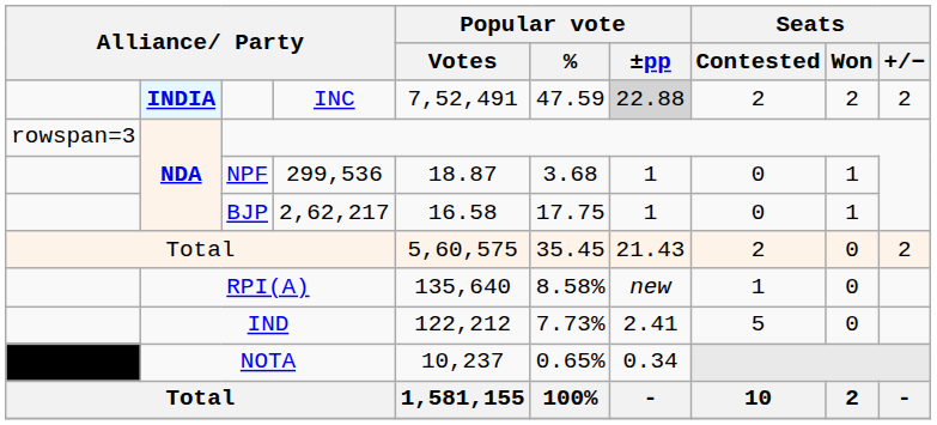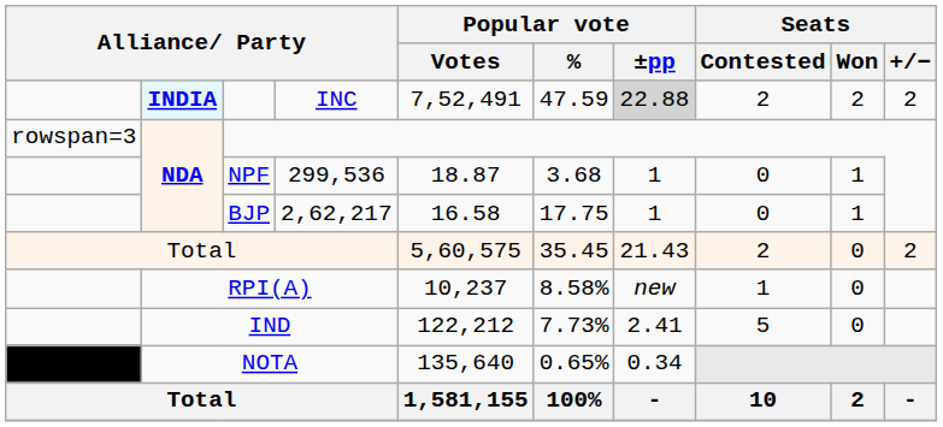RPI(A) | Popular vote / Votes: 135,640 -> 10,237
NOTA | Popular vote / Votes: 10,237 -> 135,640
